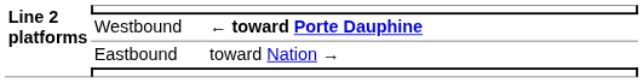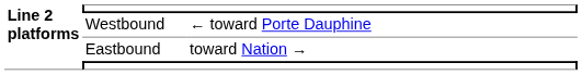Westbound | column 3: bold -> normal
